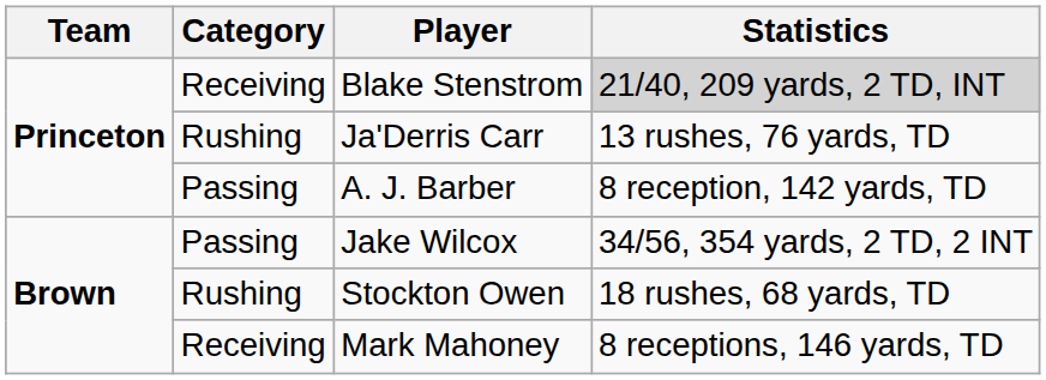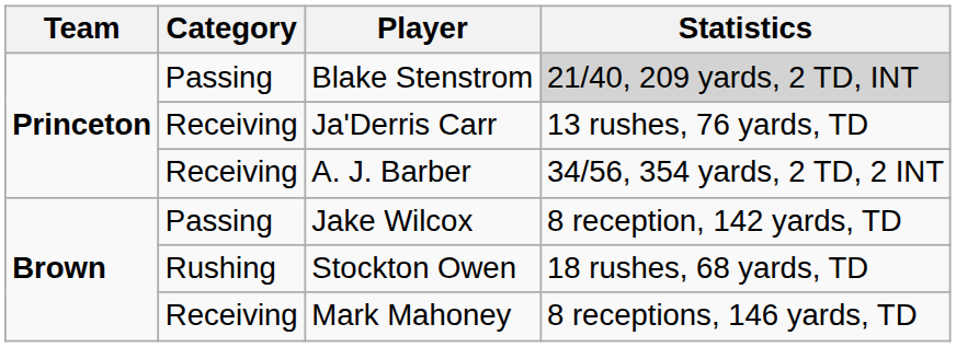Blake Stenstrom | Category: Receiving -> Passing
Ja'Derris Carr | Category: Rushing -> Receiving
A. J. Barber | Category: Passing -> Receiving
A. J. Barber | Statistics: 8 reception, 142 yards, TD -> 34/56, 354 yards, 2 TD, 2 INT
Jake Wilcox | Statistics: 34/56, 354 yards, 2 TD, 2 INT -> 8 reception, 142 yards, TD
